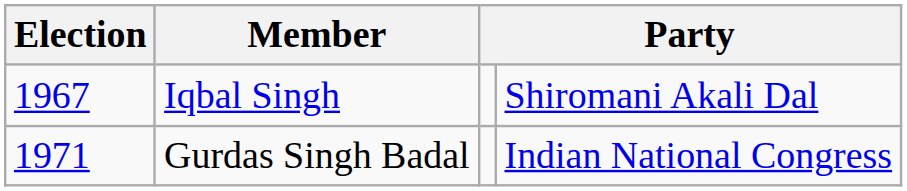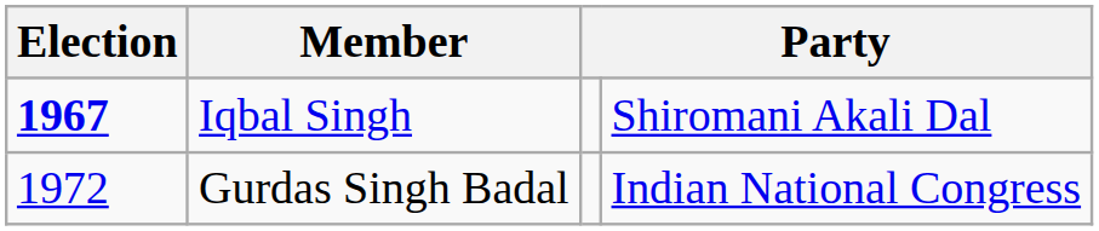Iqbal Singh | Election: normal -> bold
Gurdas Singh Badal | Election: 1971 -> 1972
